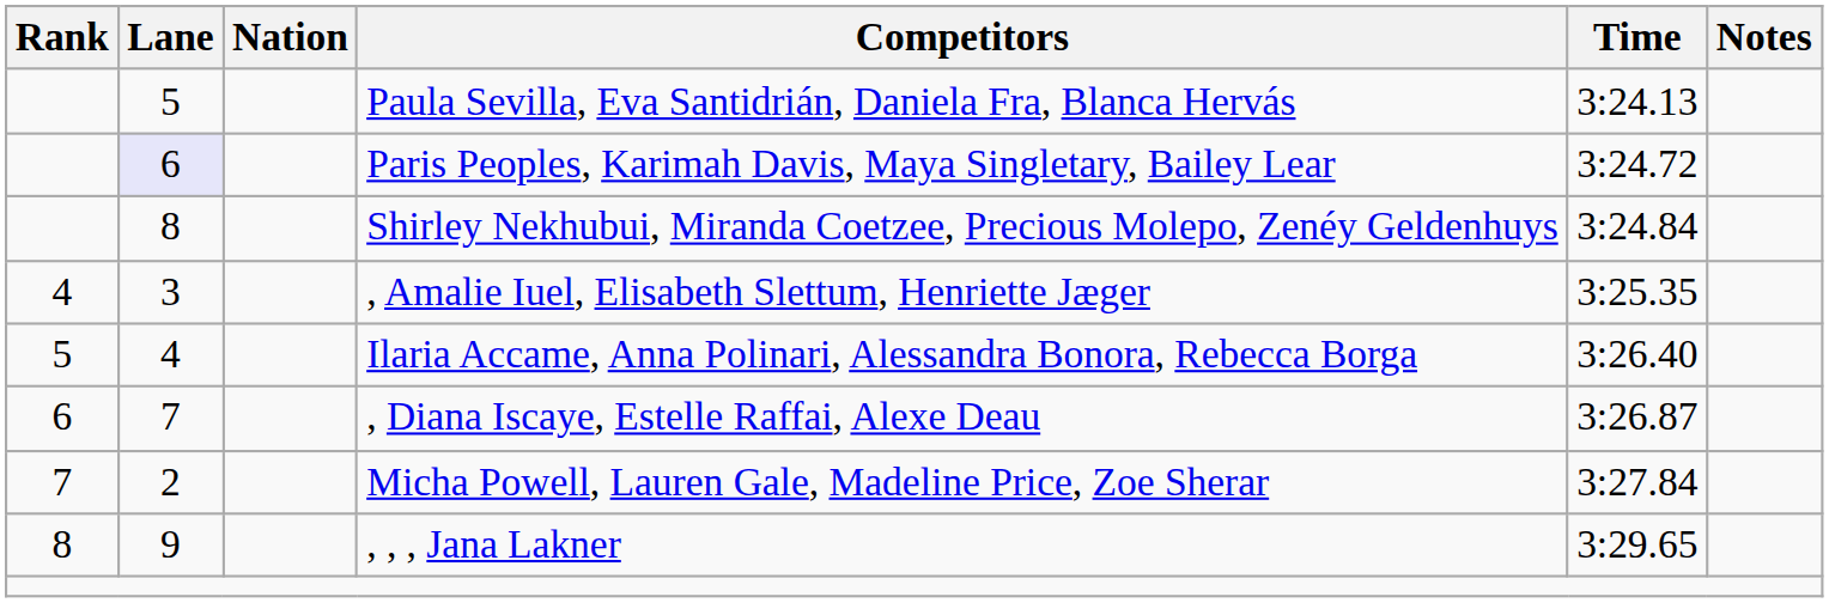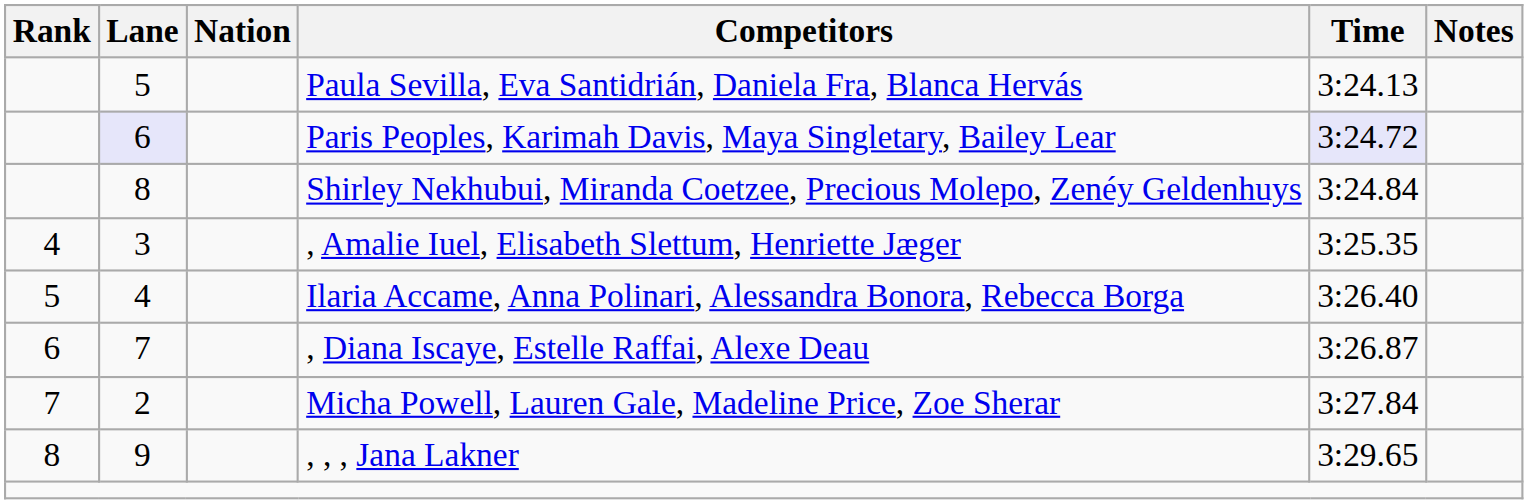Paris Peoples, Karimah Davis, Maya Singletary, Bailey Lear | Time: no background -> lavender background
